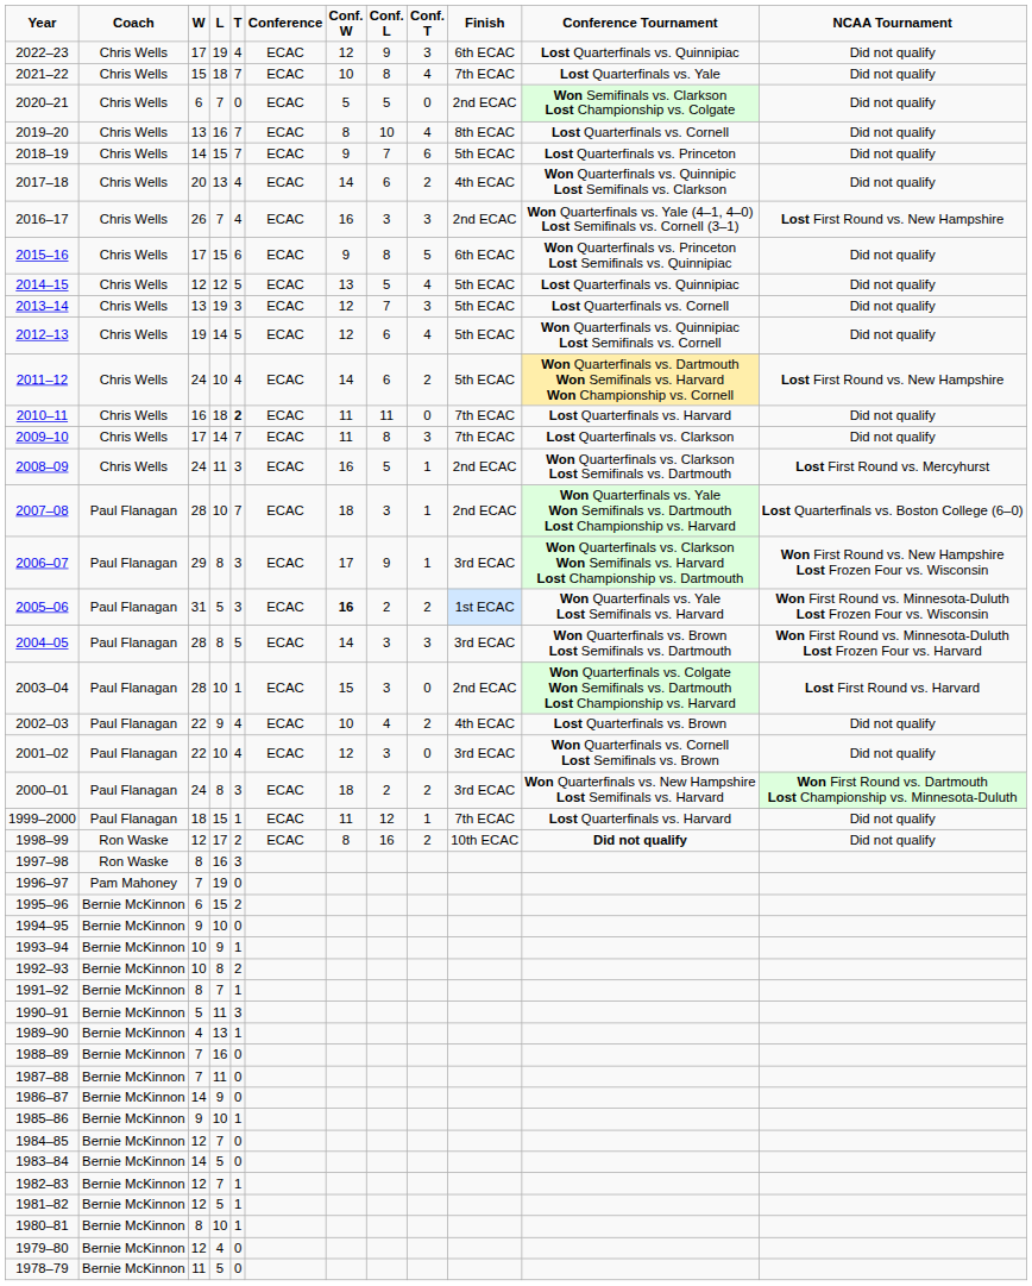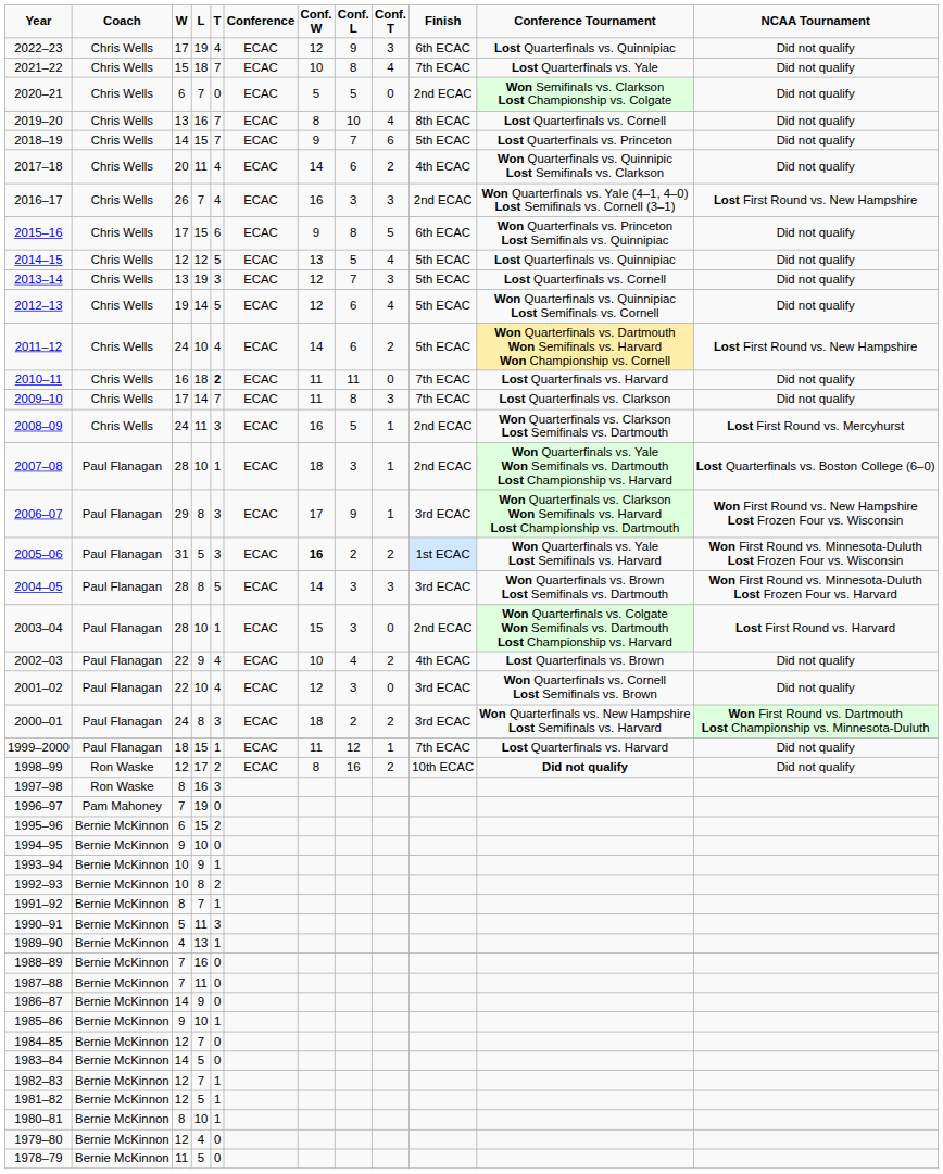2017–18 | L: 13 -> 11
2007–08 | T: 7 -> 1
